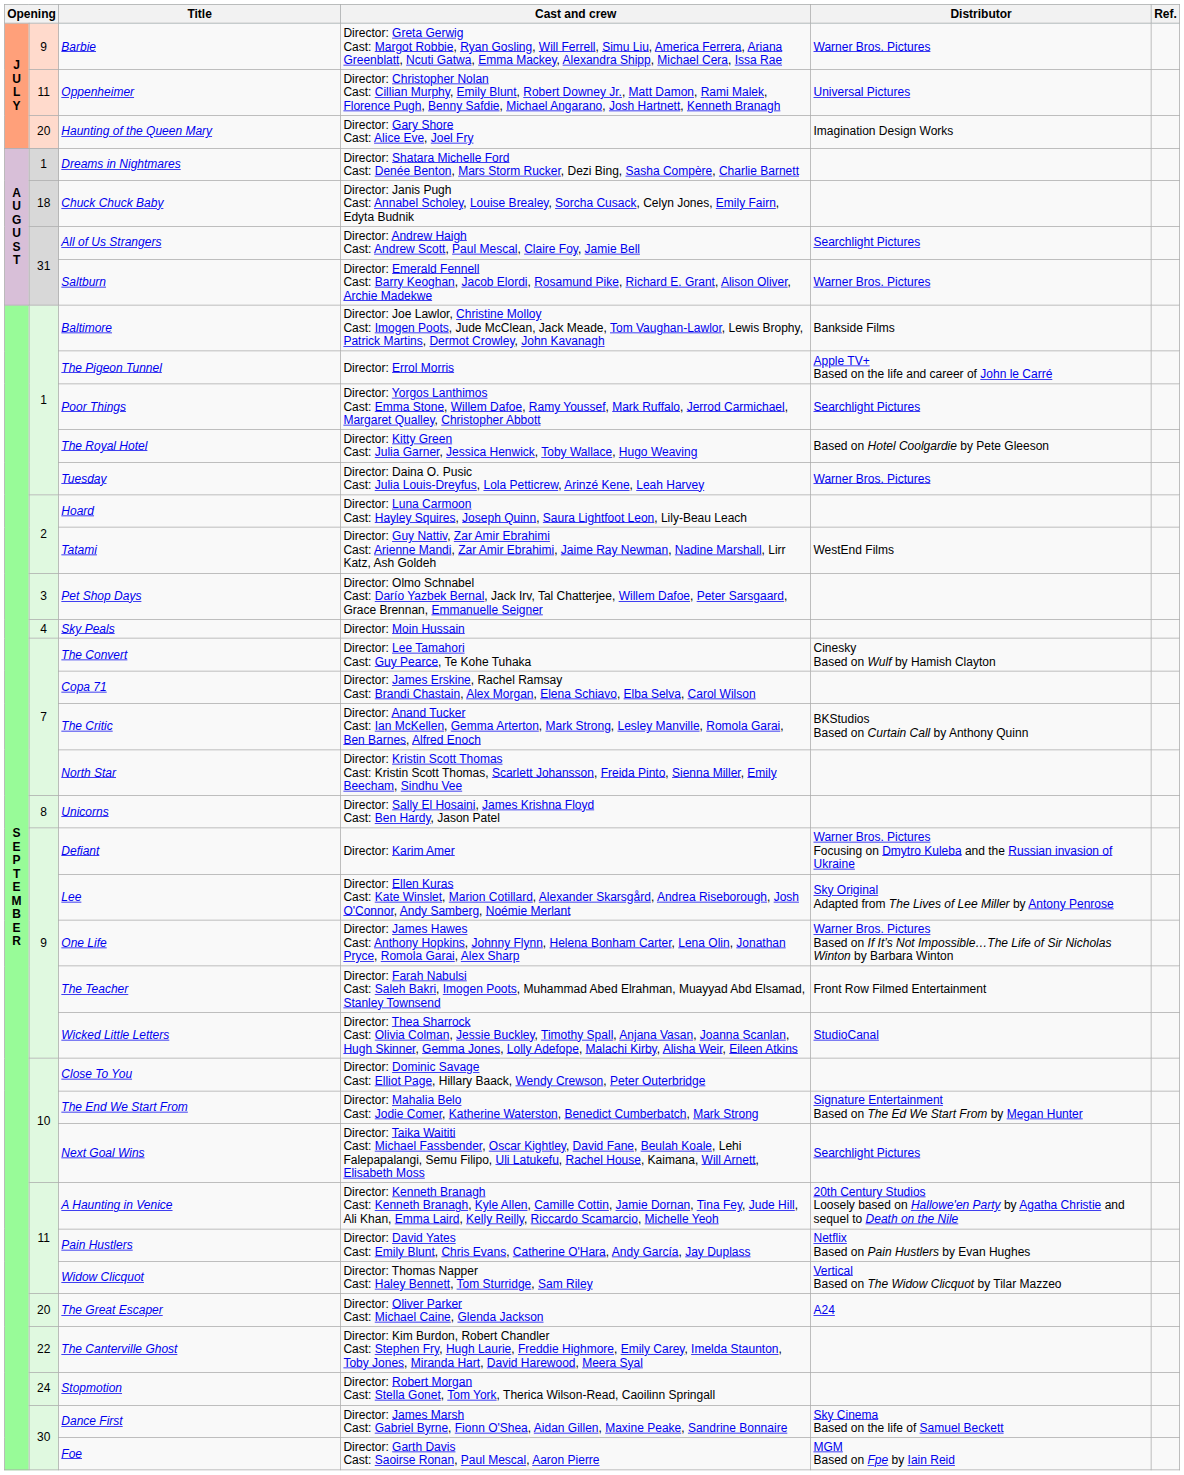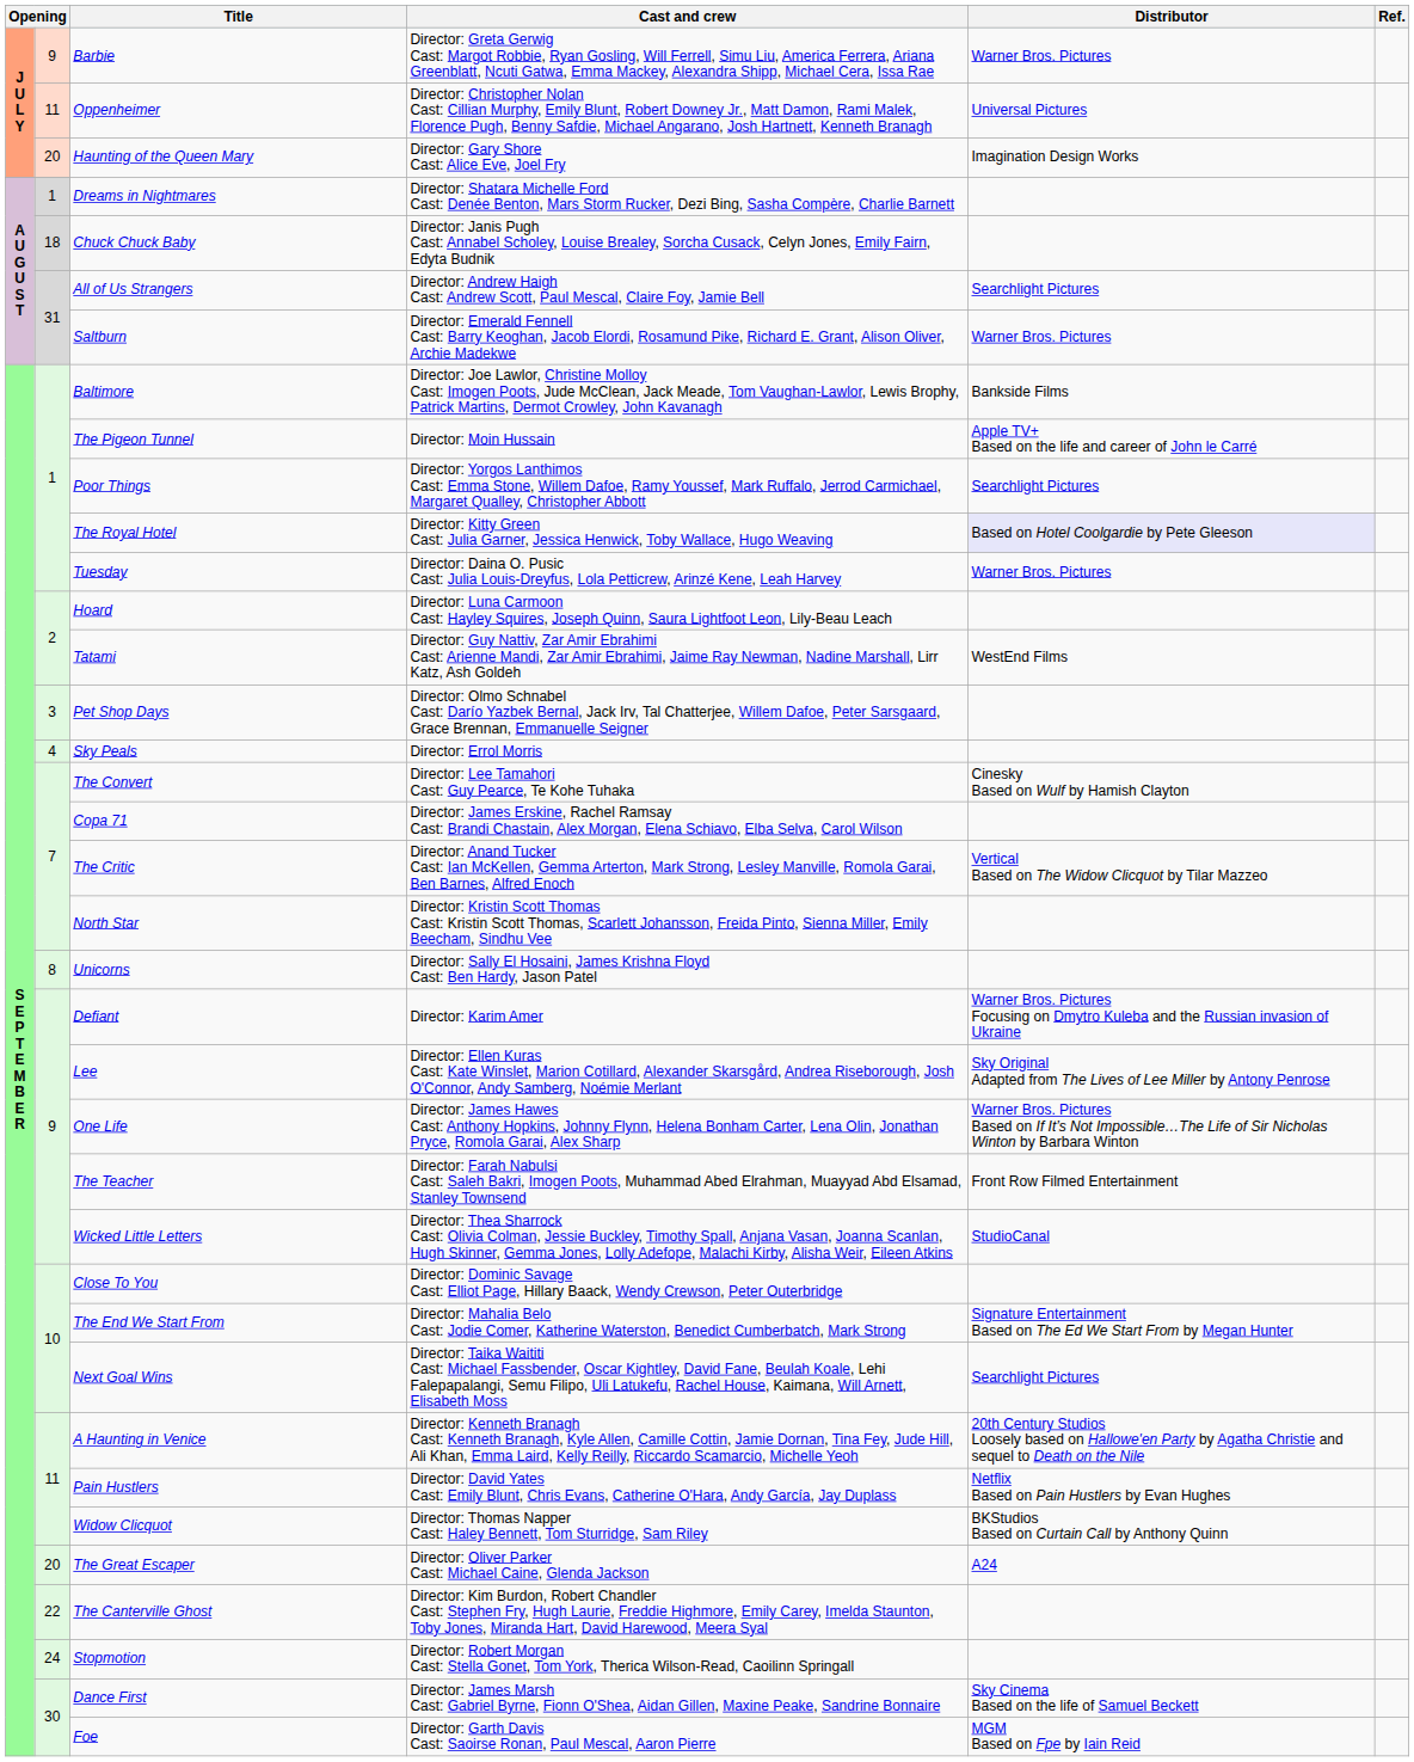The Pigeon Tunnel | Cast and crew: Director: Errol Morris -> Director: Moin Hussain
The Royal Hotel | Distributor: no background -> lavender background
Sky Peals | Cast and crew: Director: Moin Hussain -> Director: Errol Morris
The Critic | Distributor: BKStudios Based on Curtain Call by Anthony Quinn -> Vertical Based on The Widow Clicquot by Tilar Mazzeo
Widow Clicquot | Distributor: Vertical Based on The Widow Clicquot by Tilar Mazzeo -> BKStudios Based on Curtain Call by Anthony Quinn
